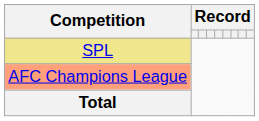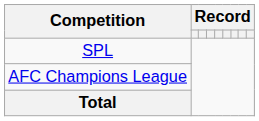SPL | Competition: khaki background -> no background
AFC Champions League | Competition: lightsalmon background -> no background
